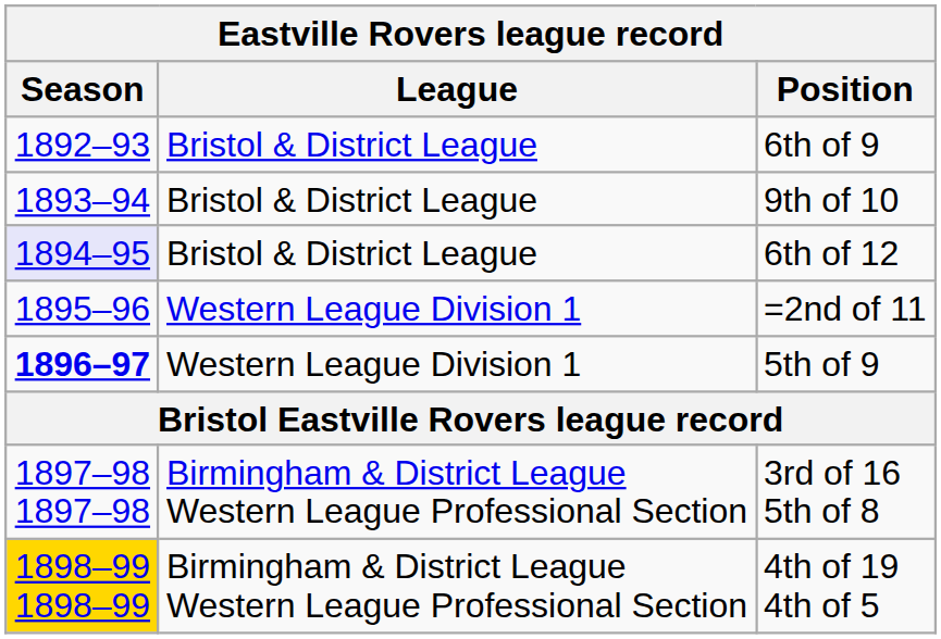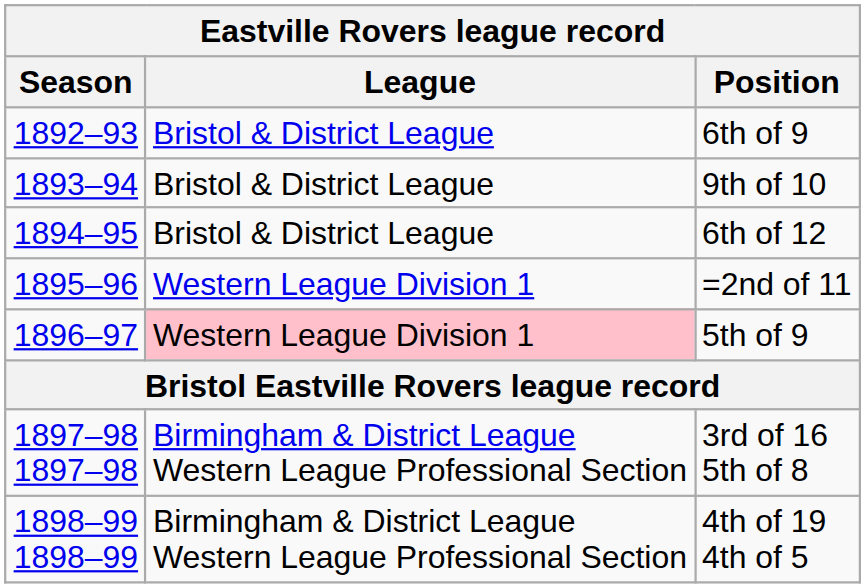6th of 12 | Season: lavender background -> no background
5th of 9 | Season: bold -> normal
5th of 9 | League: no background -> pink background
4th of 19 4th of 5 | Season: gold background -> no background
